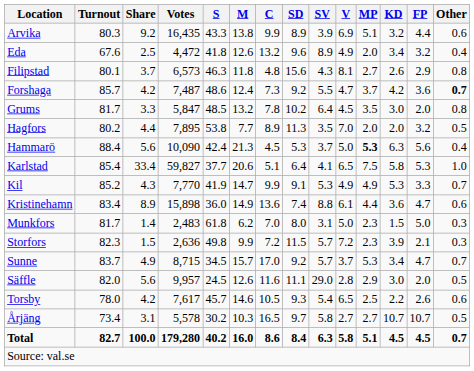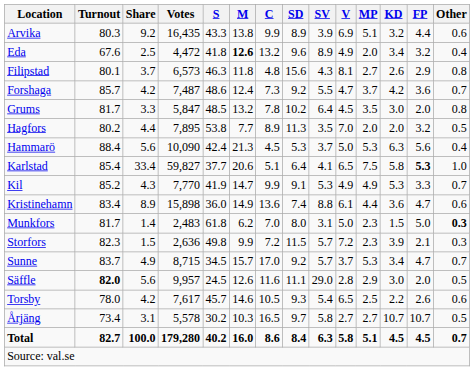Eda | M: normal -> bold
Forshaga | Other: bold -> normal
Hammarö | MP: bold -> normal
Karlstad | FP: normal -> bold
Munkfors | Other: normal -> bold
Säffle | Turnout: normal -> bold
